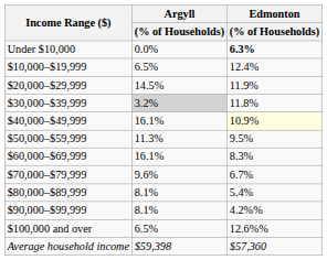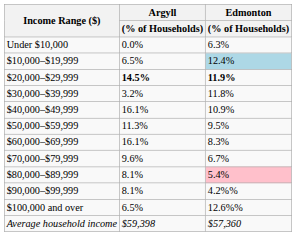Under $10,000 | Edmonton / (% of Households): bold -> normal
$10,000–$19,999 | Edmonton / (% of Households): no background -> lightblue background
$20,000–$29,999 | Argyll / (% of Households): normal -> bold
$20,000–$29,999 | Edmonton / (% of Households): normal -> bold
$30,000–$39,999 | Argyll / (% of Households): lightgrey background -> no background
$40,000–$49,999 | Edmonton / (% of Households): lightyellow background -> no background
$80,000–$89,999 | Edmonton / (% of Households): no background -> pink background
